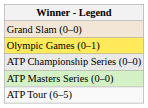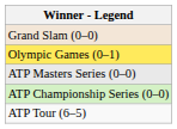row 4 | column 1: ATP Championship Series (0–0) -> ATP Masters Series (0–0)
row 5 | column 1: ATP Masters Series (0–0) -> ATP Championship Series (0–0)
